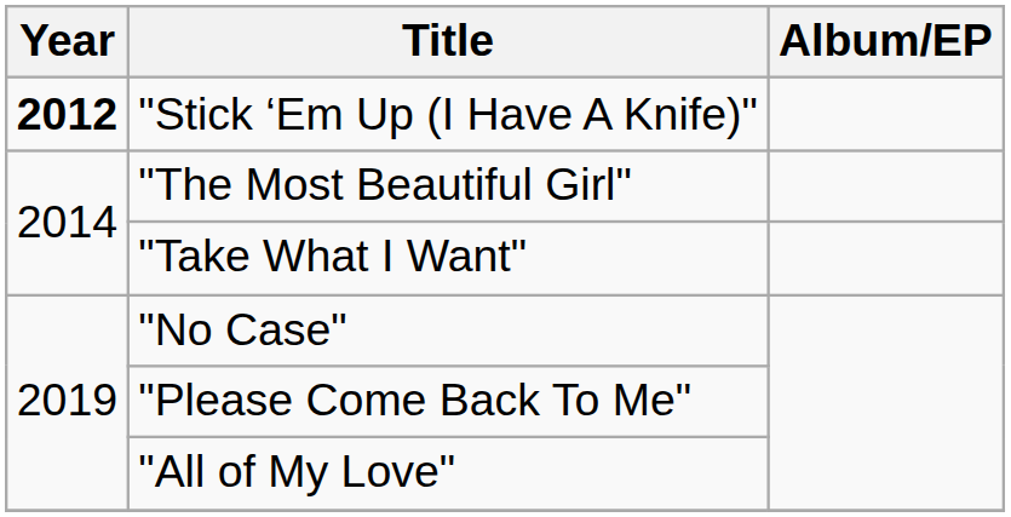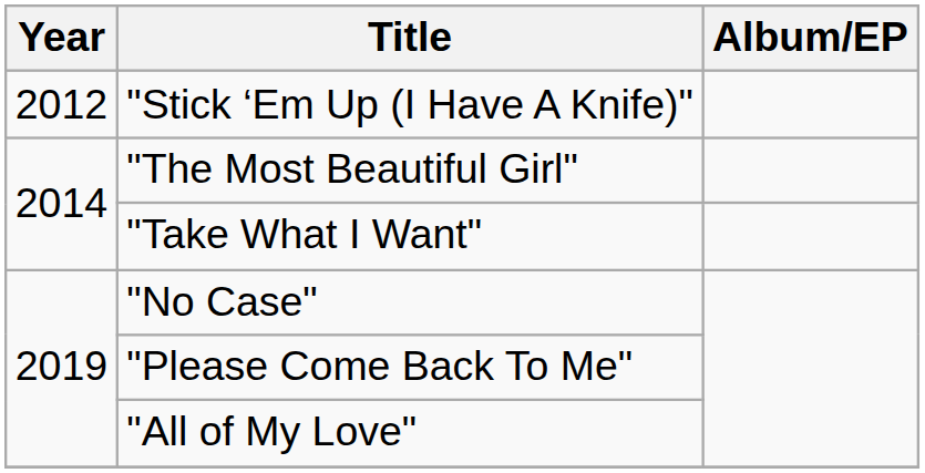"Stick ‘Em Up (I Have A Knife)" | Year: bold -> normal
